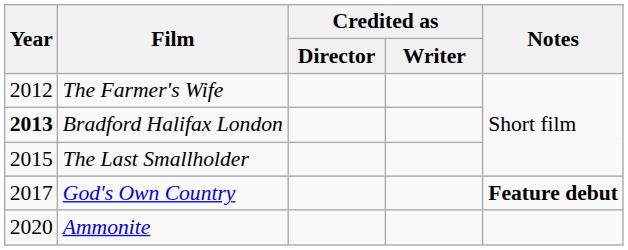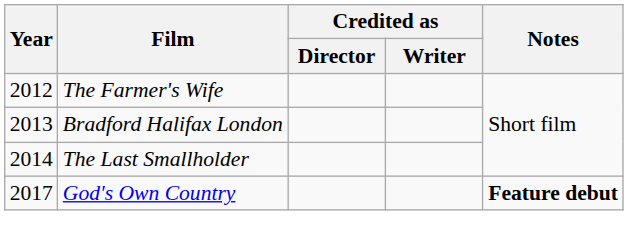Bradford Halifax London | Year: bold -> normal
The Last Smallholder | Year: 2015 -> 2014
- row: 2020 | Ammonite
